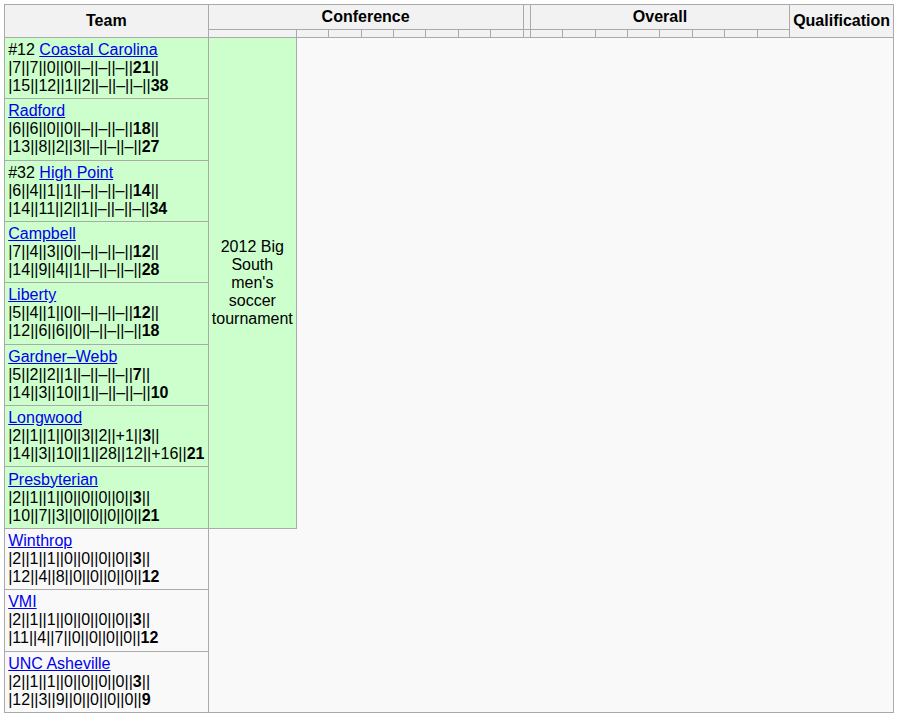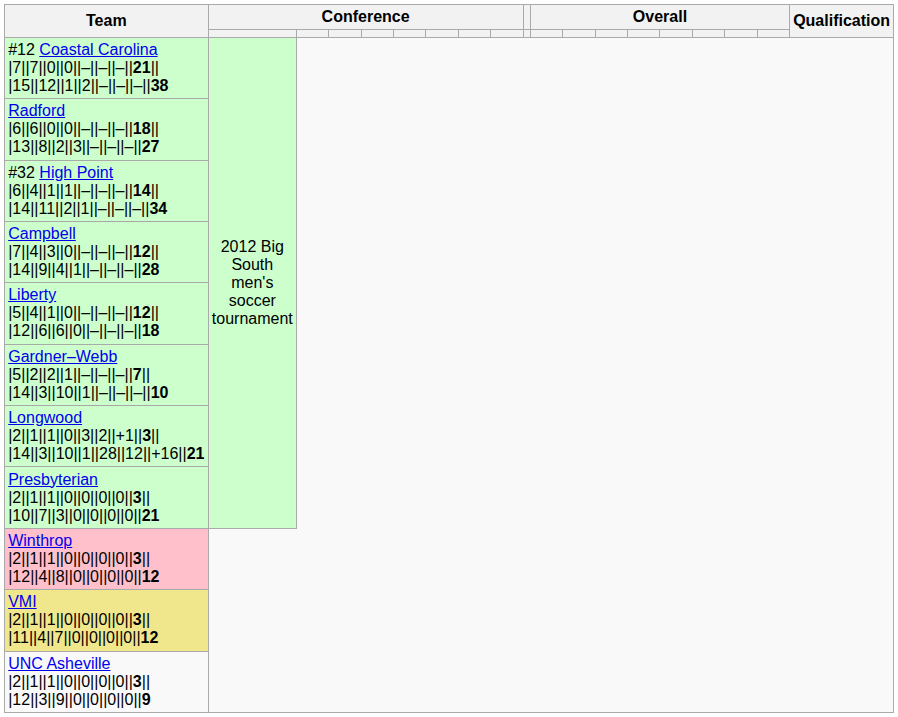Winthrop |2||1||1||0||0||0||0||3|| |12||4||8||0||0||0||0||12 | Team: no background -> pink background
VMI |2||1||1||0||0||0||0||3|| |11||4||7||0||0||0||0||12 | Team: no background -> khaki background
